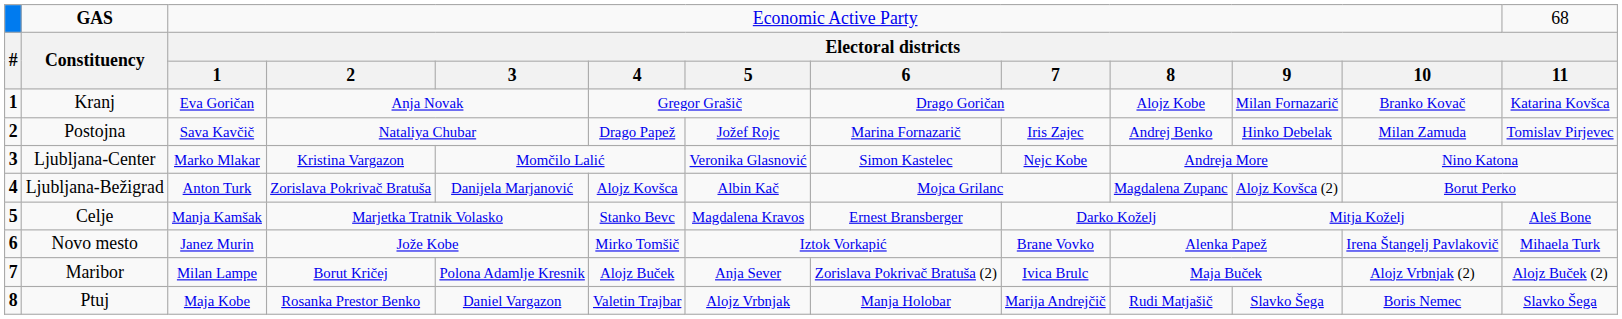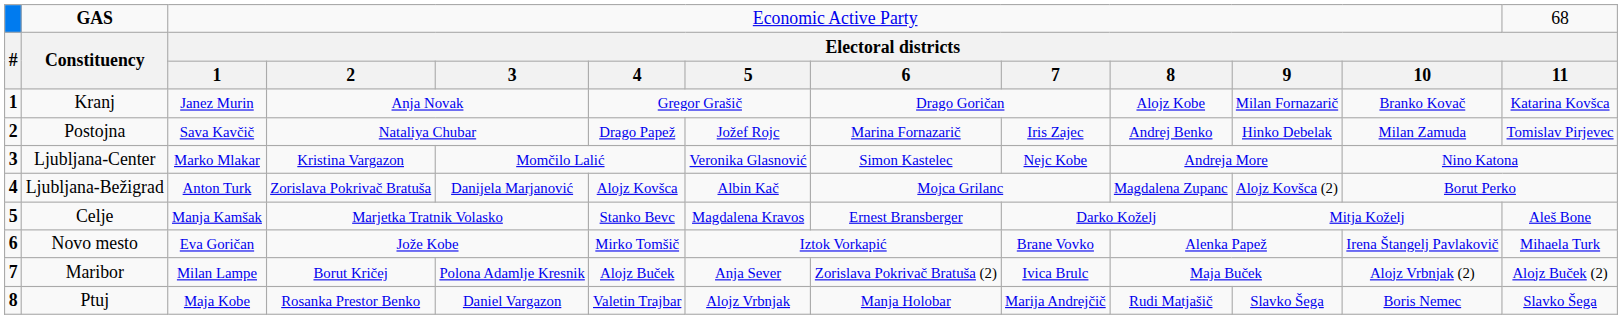Kranj | column 3: Eva Goričan -> Janez Murin
Novo mesto | column 3: Janez Murin -> Eva Goričan
